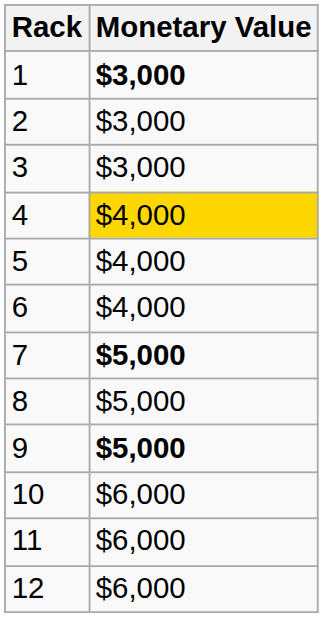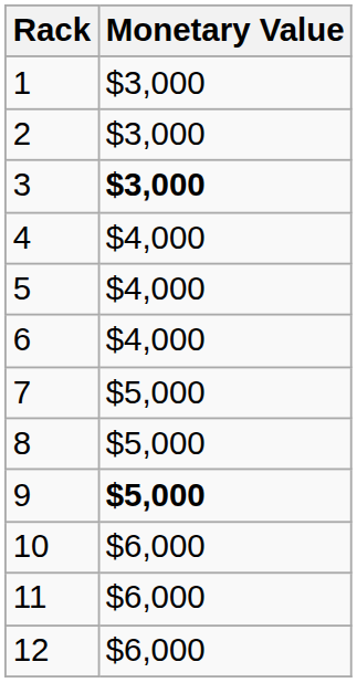1 | Monetary Value: bold -> normal
3 | Monetary Value: normal -> bold
4 | Monetary Value: gold background -> no background
7 | Monetary Value: bold -> normal
